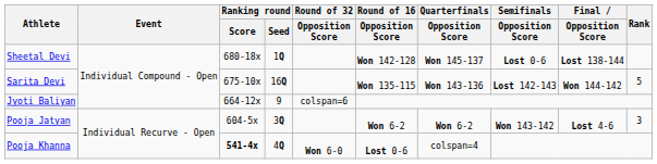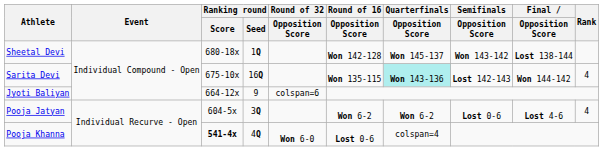Sheetal Devi | Semifinals / Opposition Score: Lost 0-6 -> Won 143-142
Sarita Devi | Quarterfinals / Opposition Score: no background -> paleturquoise background
Sarita Devi | Rank: 5 -> 4
Pooja Jatyan | Semifinals / Opposition Score: Won 143-142 -> Lost 0-6
Pooja Jatyan | Rank: 3 -> 4
